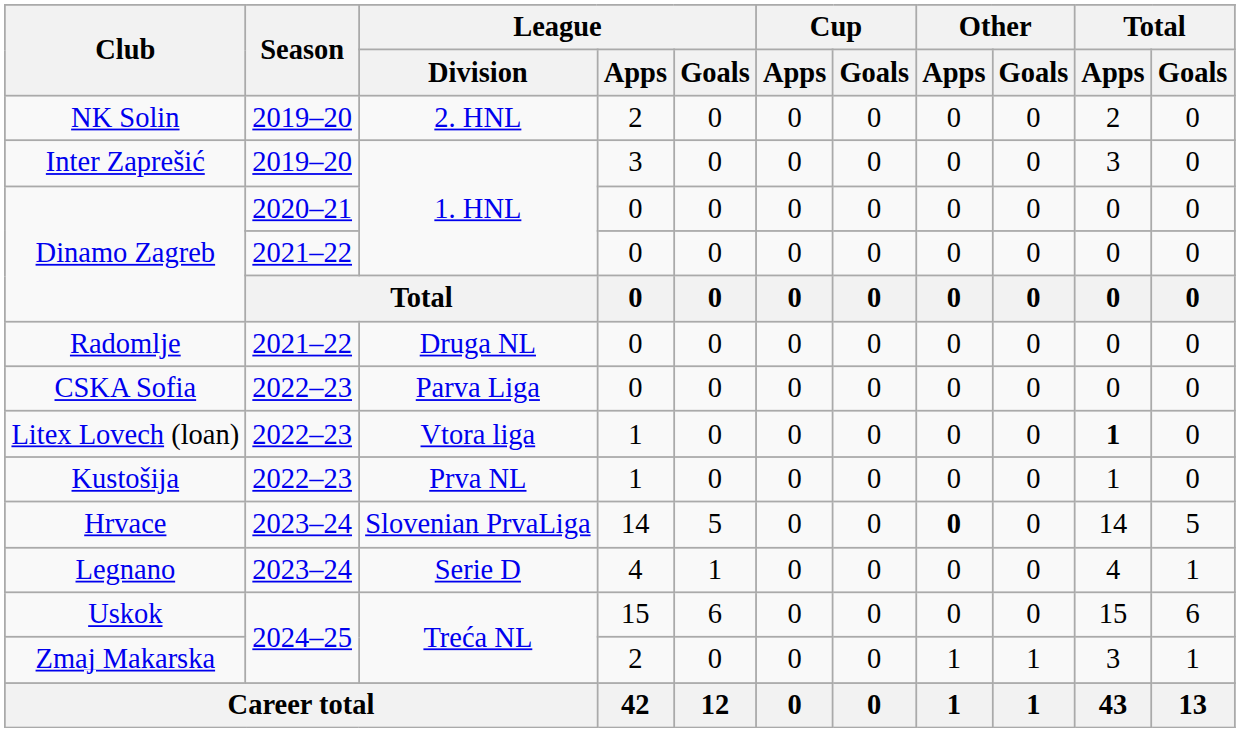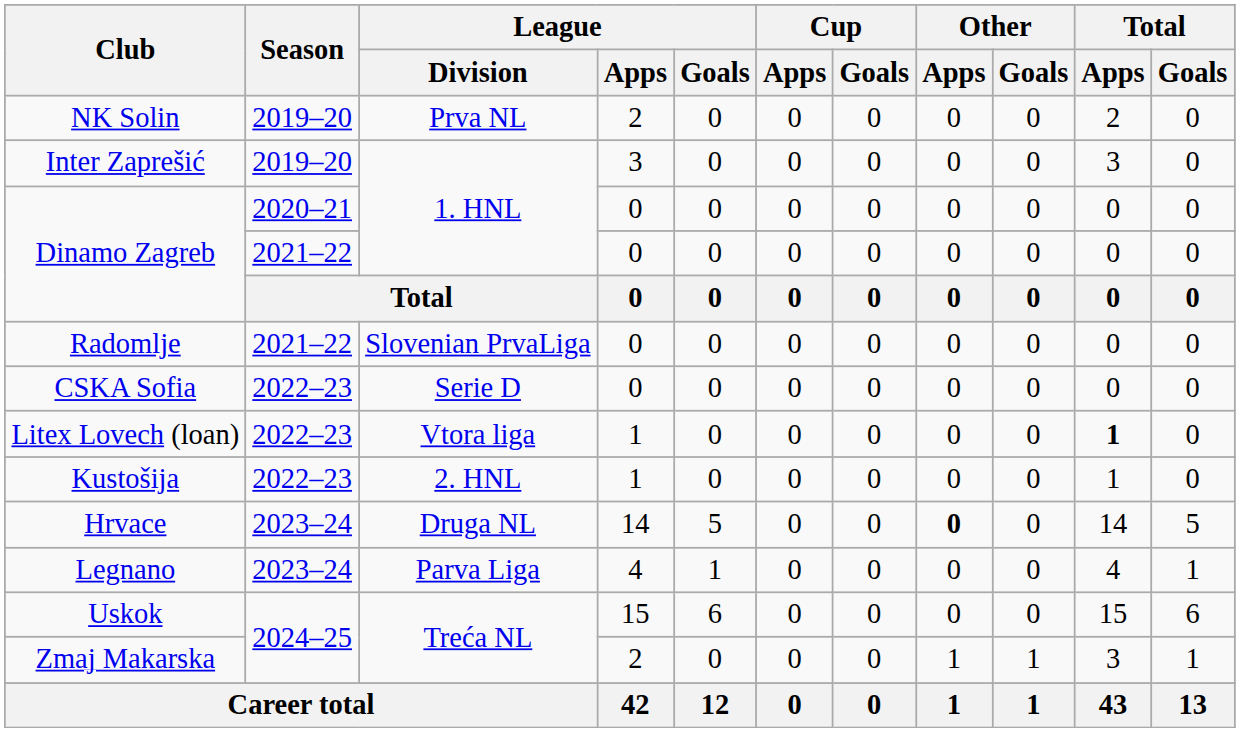NK Solin | League / Division: 2. HNL -> Prva NL
Radomlje | League / Division: Druga NL -> Slovenian PrvaLiga
CSKA Sofia | League / Division: Parva Liga -> Serie D
Kustošija | League / Division: Prva NL -> 2. HNL
Hrvace | League / Division: Slovenian PrvaLiga -> Druga NL
Legnano | League / Division: Serie D -> Parva Liga
